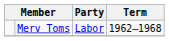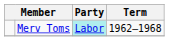Merv Toms | Party: no background -> paleturquoise background
